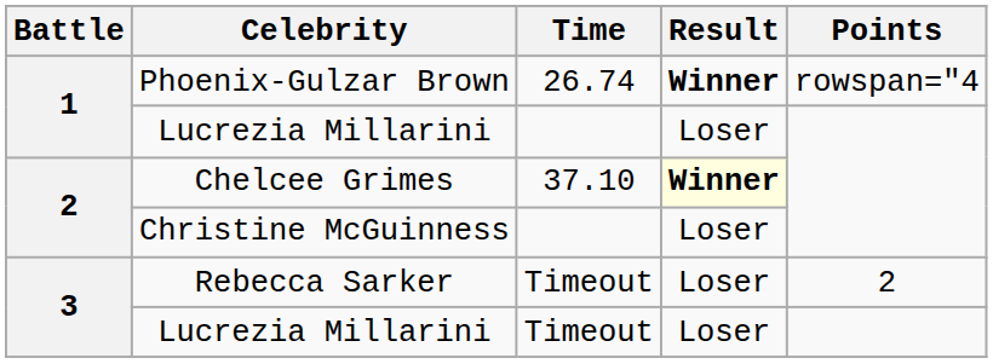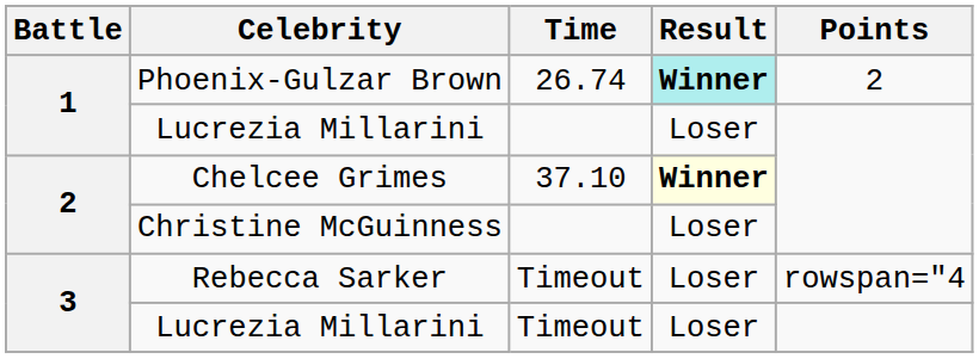Phoenix-Gulzar Brown | Result: no background -> paleturquoise background
Phoenix-Gulzar Brown | Points: rowspan="4 -> 2
Rebecca Sarker | Points: 2 -> rowspan="4
